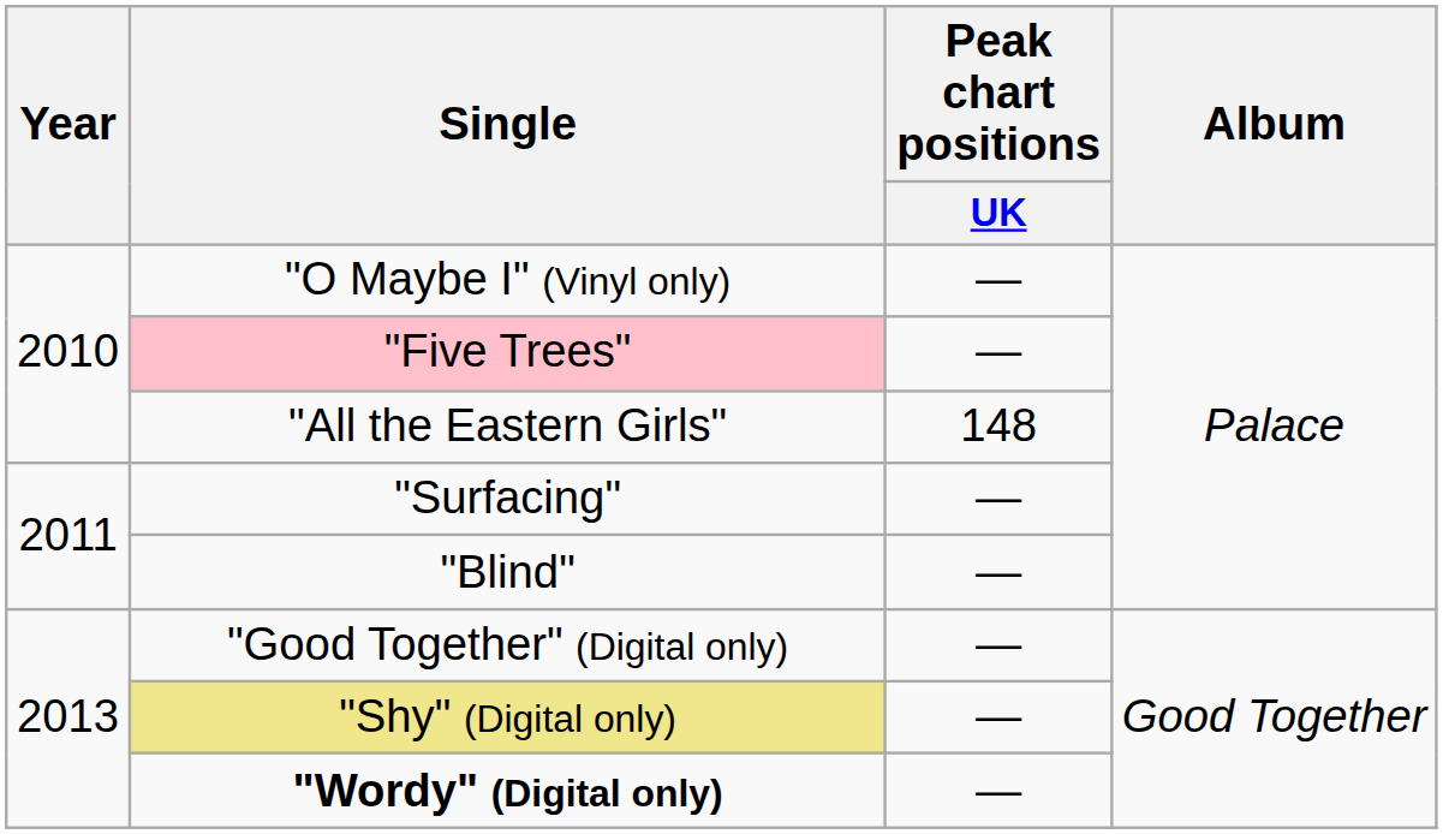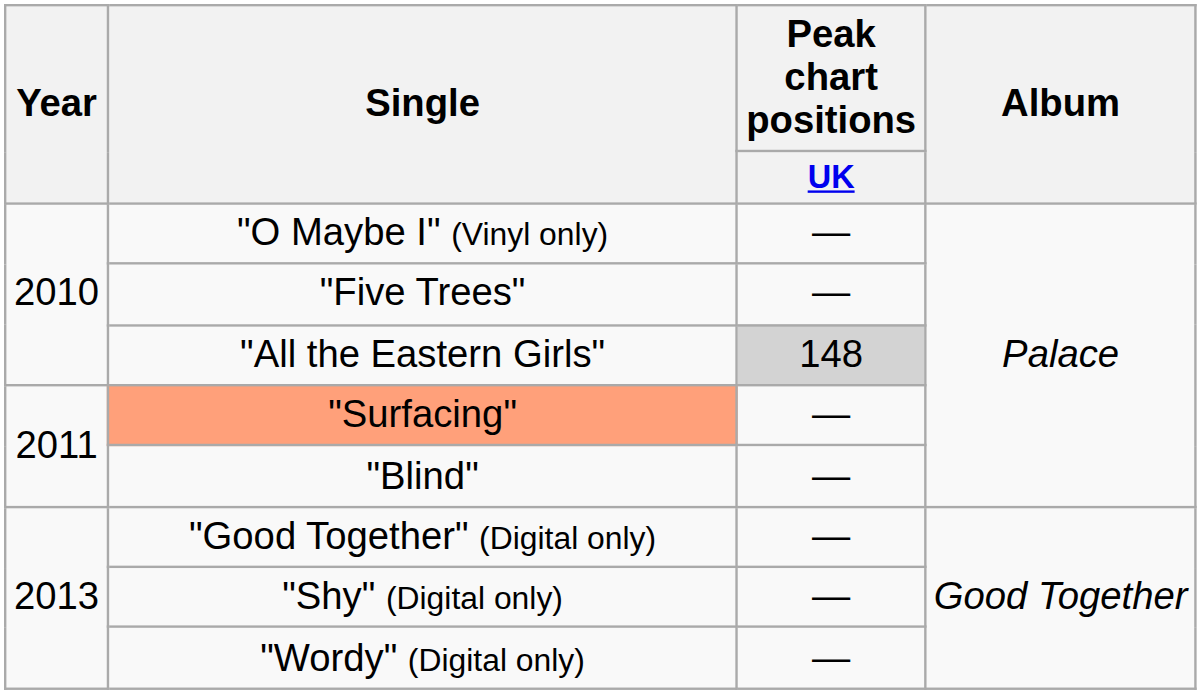"Five Trees" | Single: pink background -> no background
"All the Eastern Girls" | Peak chart positions / UK: no background -> lightgrey background
"Surfacing" | Single: no background -> lightsalmon background
"Shy" (Digital only) | Single: khaki background -> no background
"Wordy" (Digital only) | Single: bold -> normal
